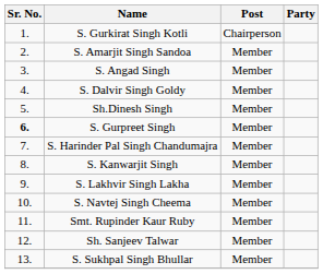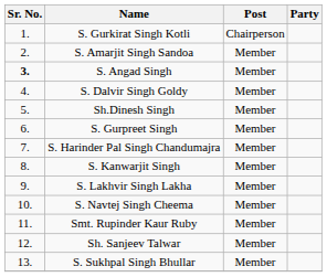S. Angad Singh | Sr. No.: normal -> bold
S. Gurpreet Singh | Sr. No.: bold -> normal
